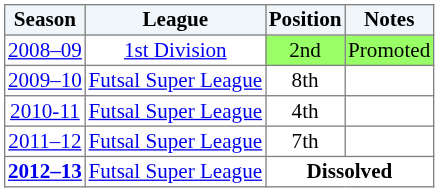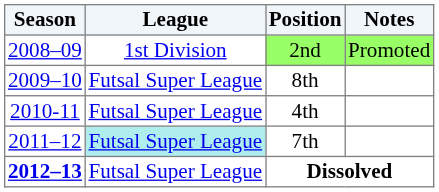7th | League: no background -> paleturquoise background
